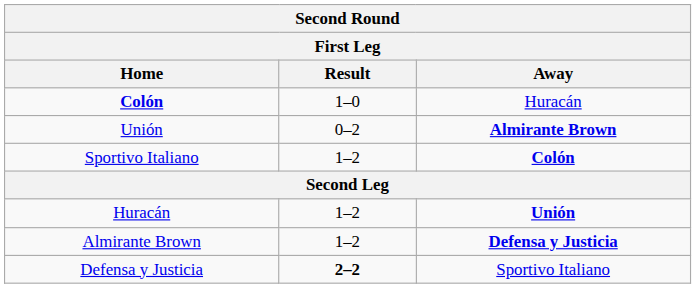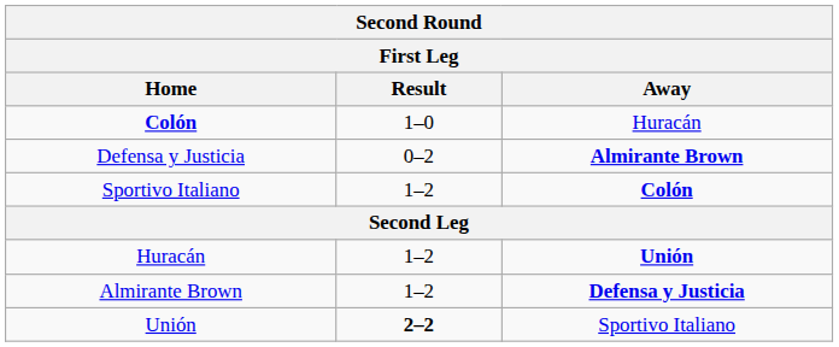row 5 | Home: Unión -> Defensa y Justicia
row 10 | Home: Defensa y Justicia -> Unión
